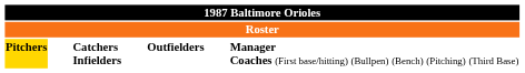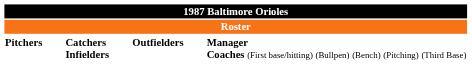Pitchers | column 1: gold background -> no background
